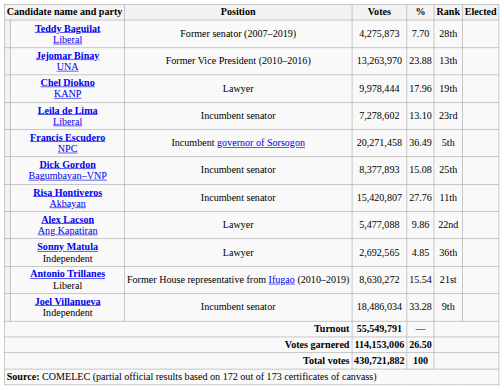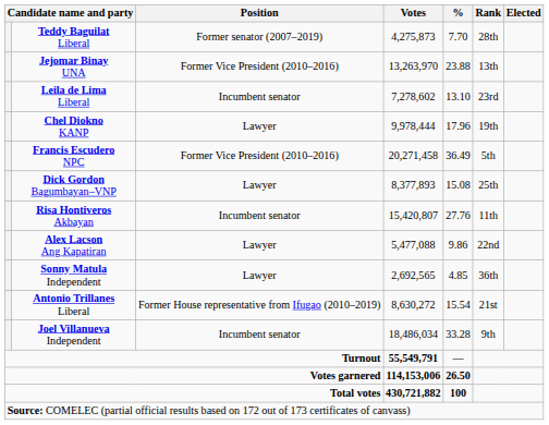rows swapped: Leila de Lima Liberal <-> Chel Diokno KANP
Francis Escudero NPC | Position: Incumbent governor of Sorsogon -> Former Vice President (2010–2016)
Dick Gordon Bagumbayan–VNP | Position: Incumbent senator -> Lawyer
